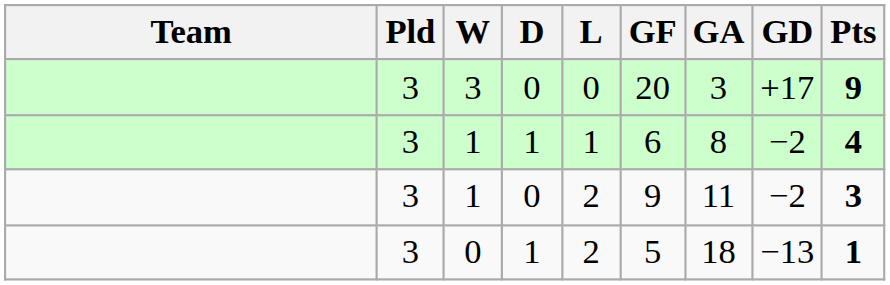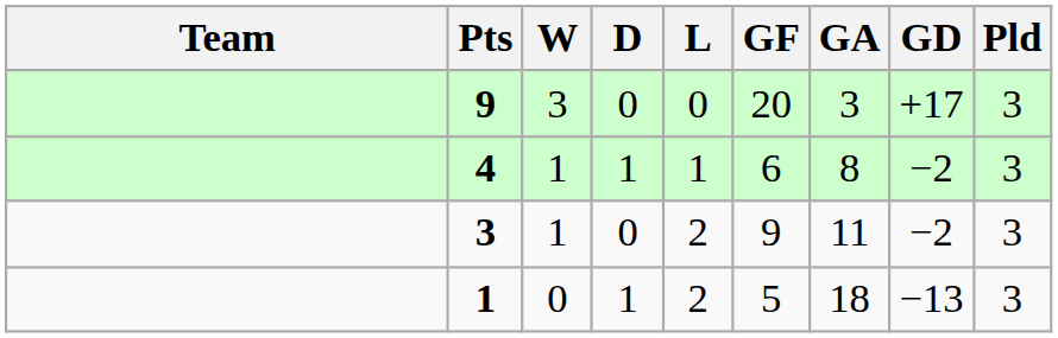columns swapped: Pld <-> Pts
